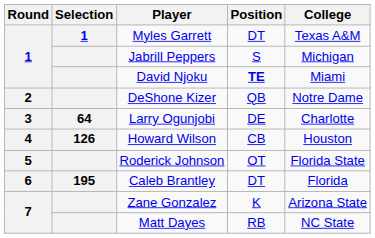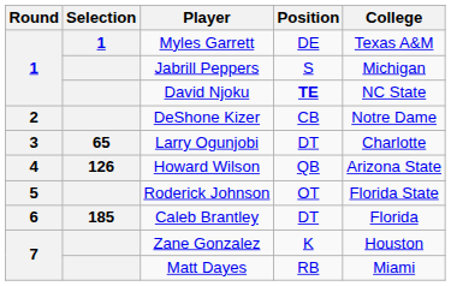Myles Garrett | Position: DT -> DE
David Njoku | College: Miami -> NC State
DeShone Kizer | Position: QB -> CB
Larry Ogunjobi | Selection: 64 -> 65
Larry Ogunjobi | Position: DE -> DT
Howard Wilson | Position: CB -> QB
Howard Wilson | College: Houston -> Arizona State
Caleb Brantley | Selection: 195 -> 185
Zane Gonzalez | College: Arizona State -> Houston
Matt Dayes | College: NC State -> Miami
